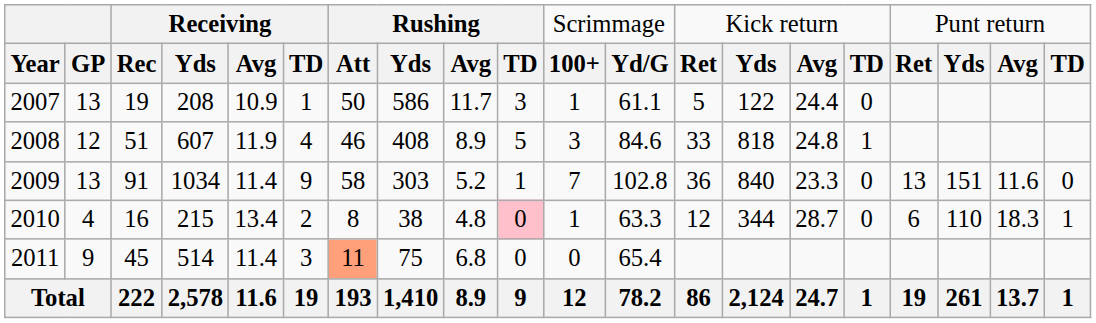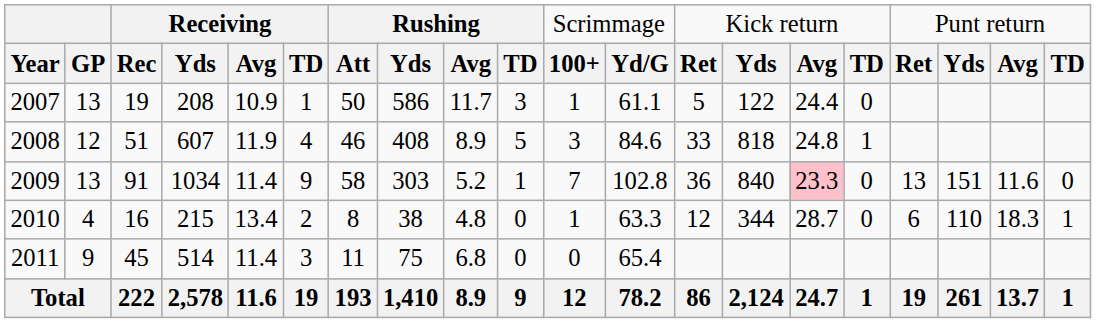2009 | column 15: no background -> pink background
2010 | column 10: pink background -> no background
2011 | column 7: lightsalmon background -> no background
